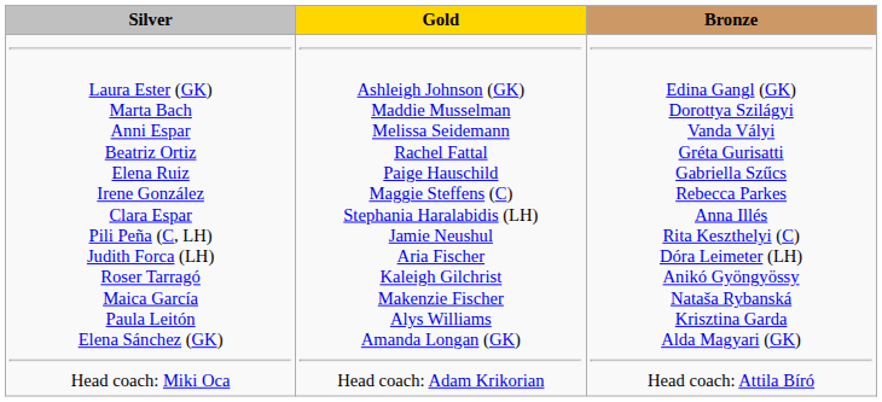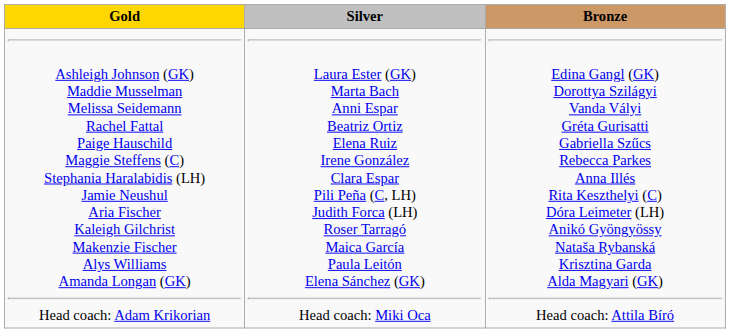columns swapped: Gold <-> Silver
